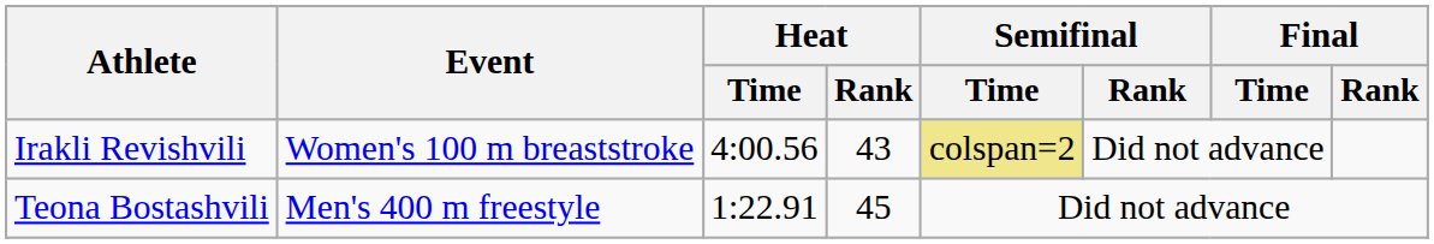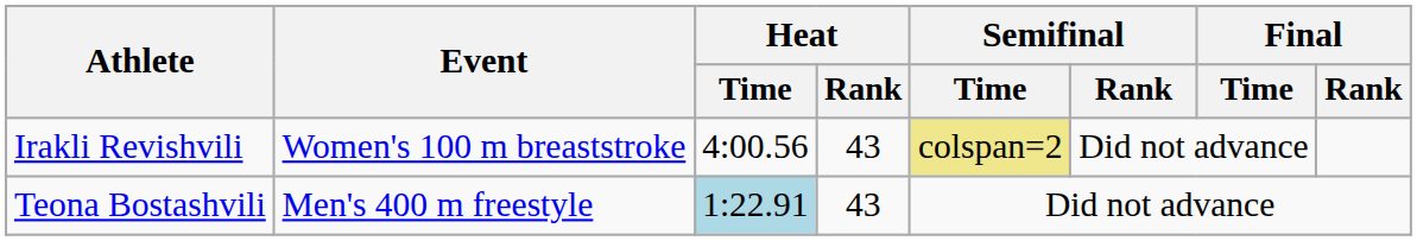Teona Bostashvili | Heat / Time: no background -> lightblue background
Teona Bostashvili | Heat / Rank: 45 -> 43
